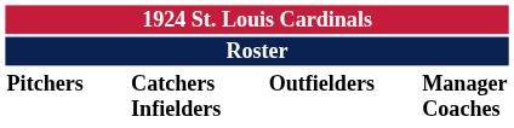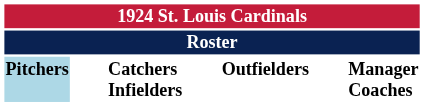Pitchers | column 1: no background -> lightblue background
